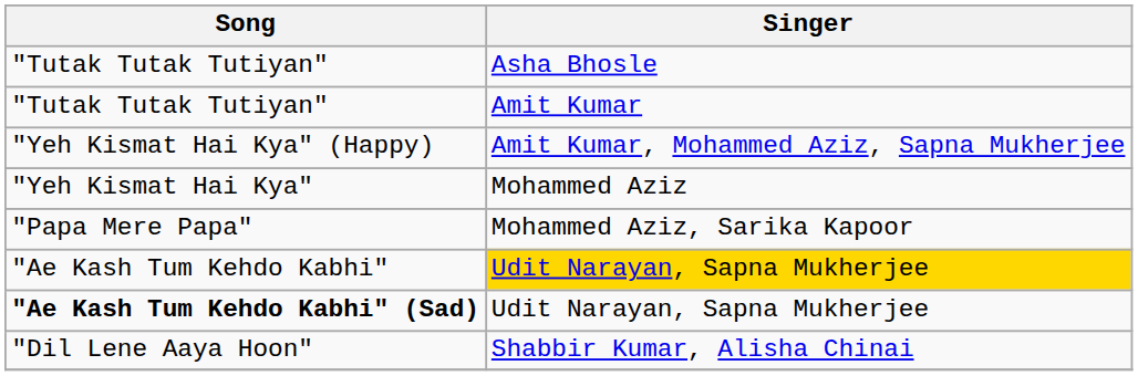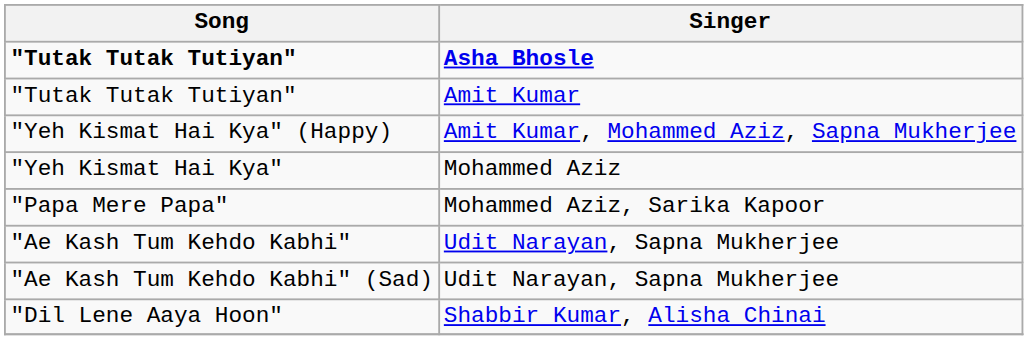row 2 | Song: normal -> bold
row 2 | Singer: normal -> bold
row 7 | Singer: gold background -> no background
row 8 | Song: bold -> normal
